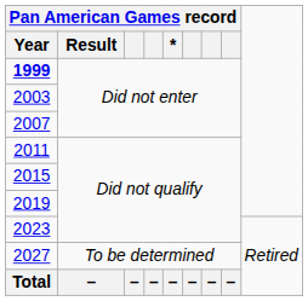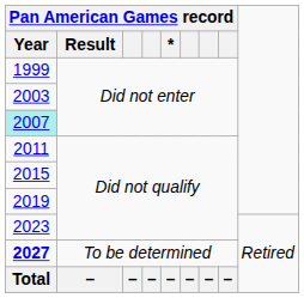1999 | Pan American Games record / Year: bold -> normal
2007 | Pan American Games record / Year: no background -> paleturquoise background
2027 | Pan American Games record / Year: normal -> bold
